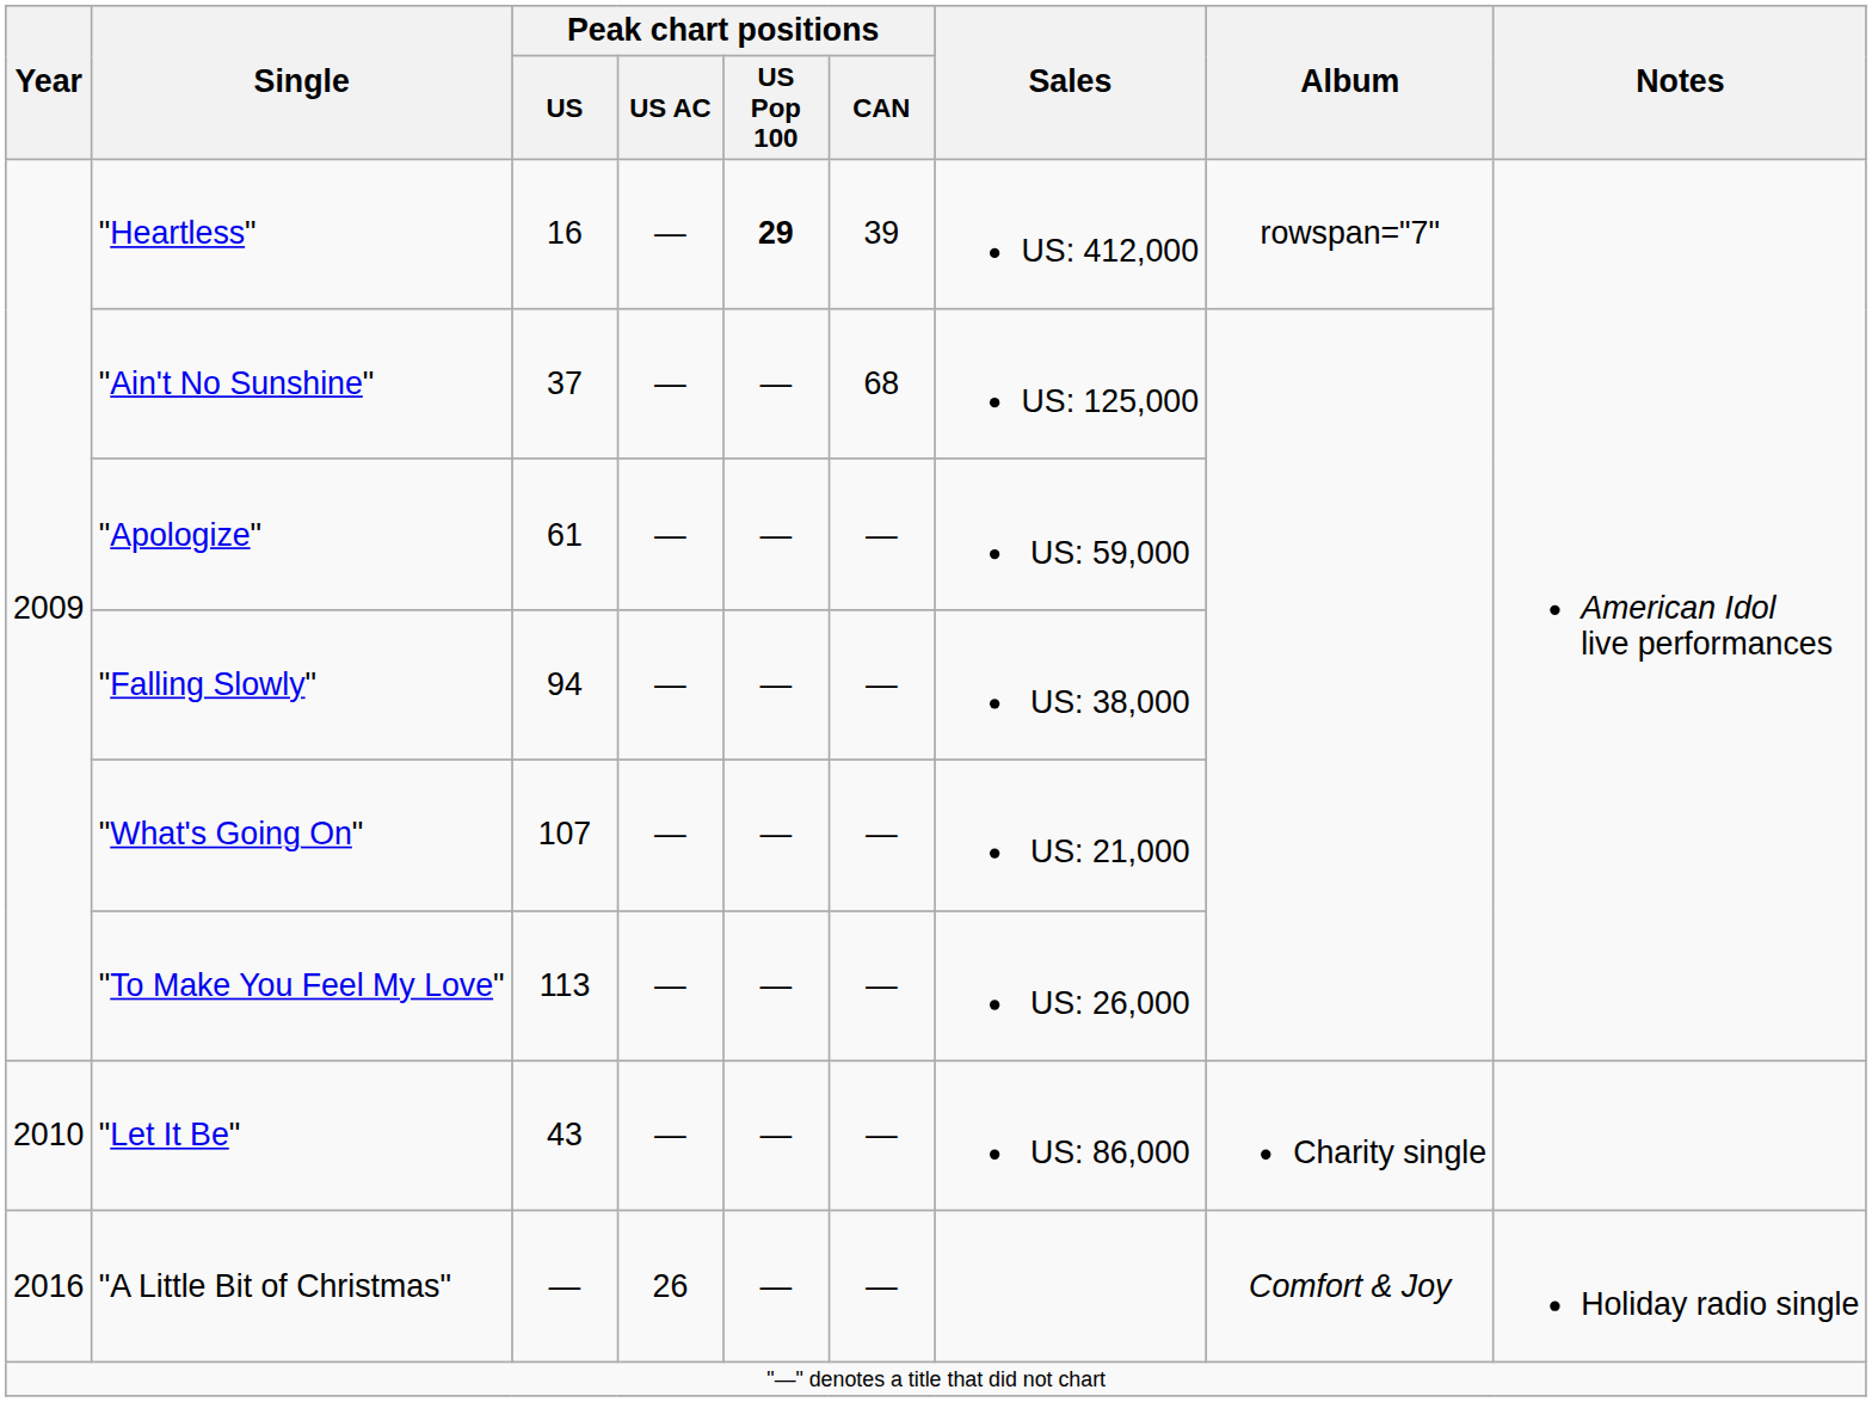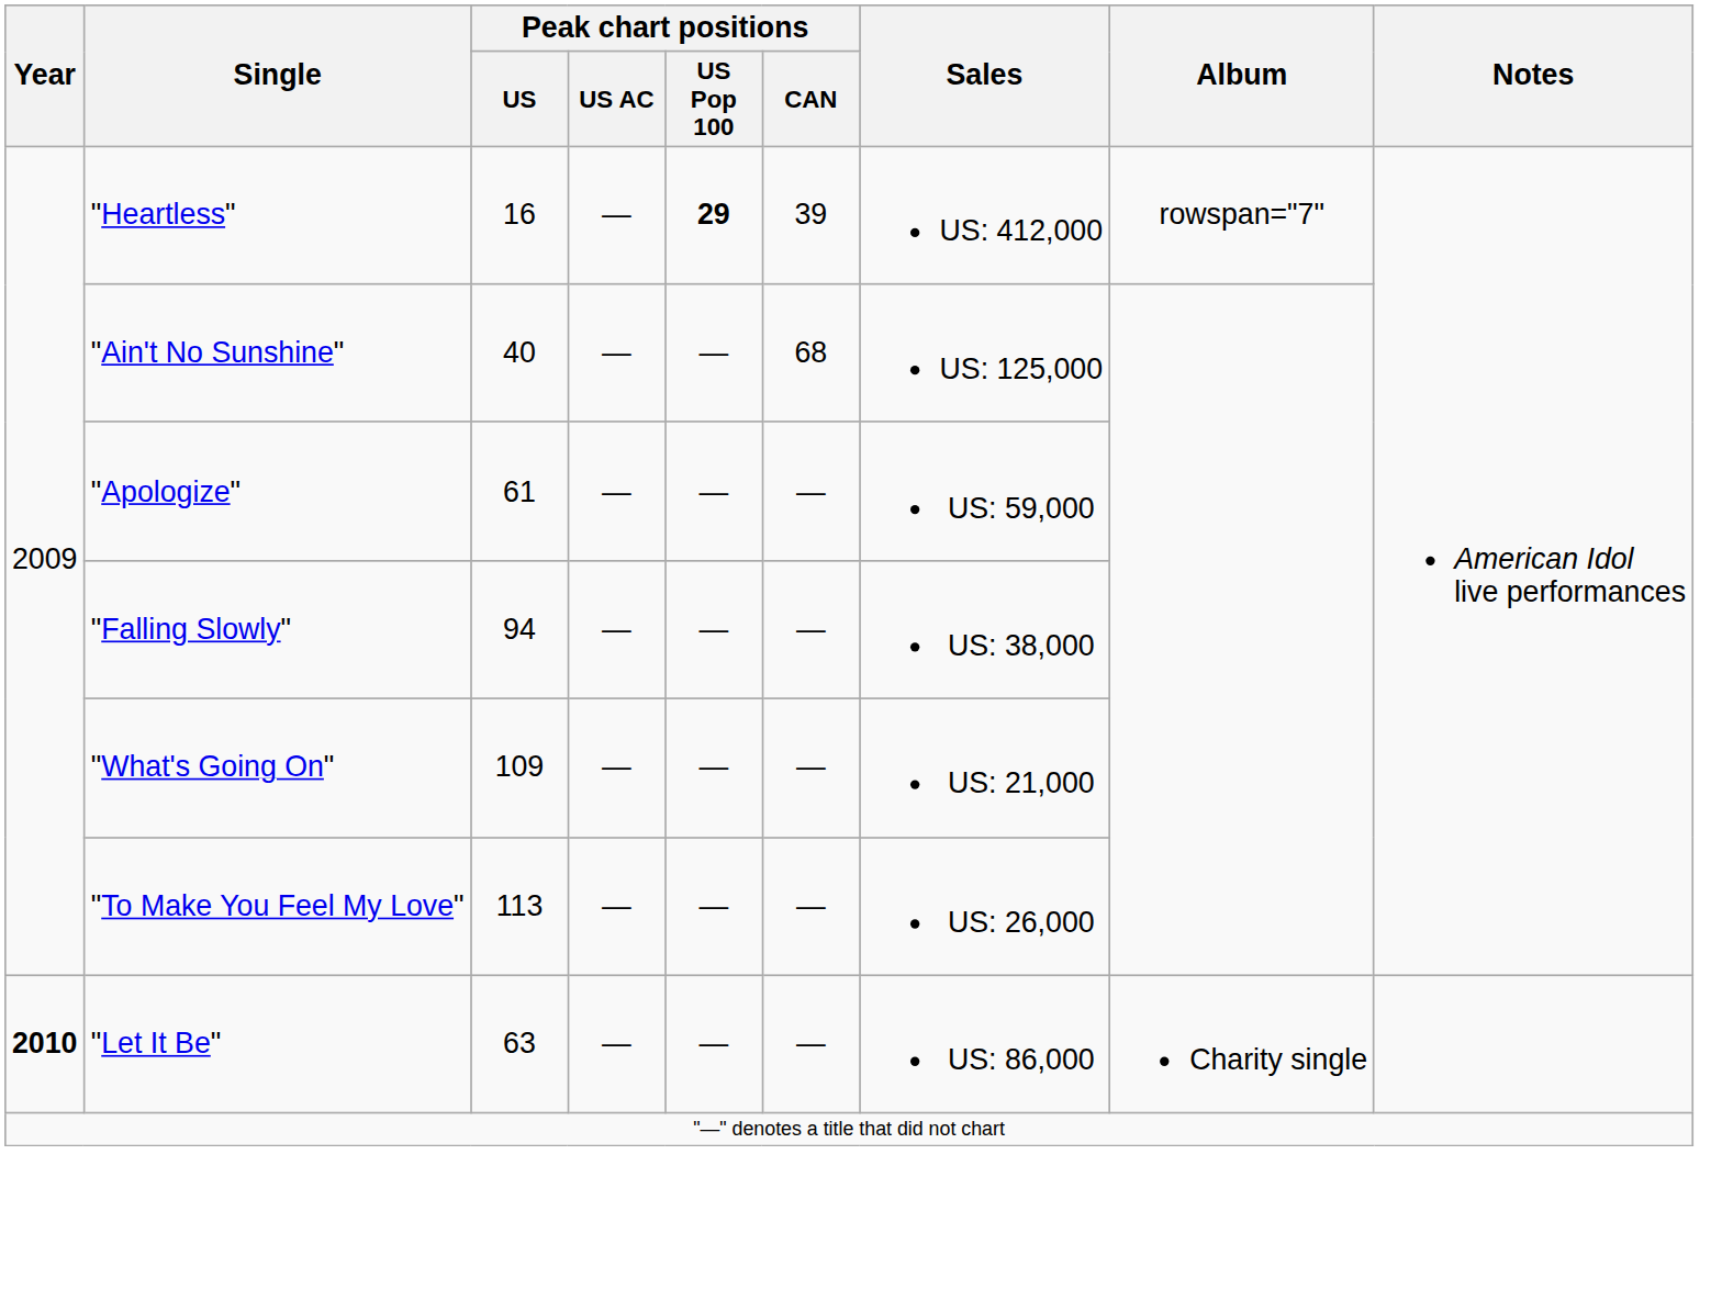"Ain't No Sunshine" | Peak chart positions / US: 37 -> 40
"What's Going On" | Peak chart positions / US: 107 -> 109
"Let It Be" | Year: normal -> bold
"Let It Be" | Peak chart positions / US: 43 -> 63
- row: 2016 | "A Little Bit of Christmas" | — | 26 | — | — | Comfort & Joy | Holiday radio single
